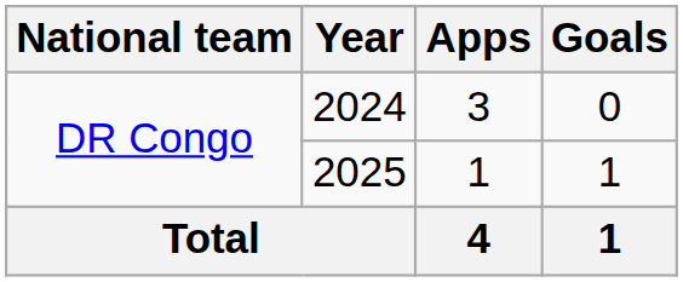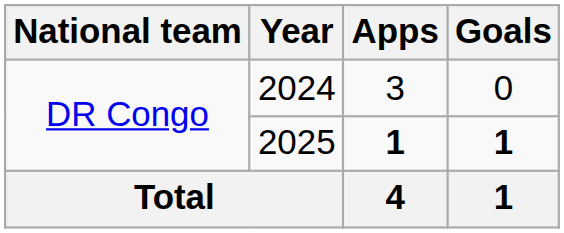2025 | Apps: normal -> bold
2025 | Goals: normal -> bold
